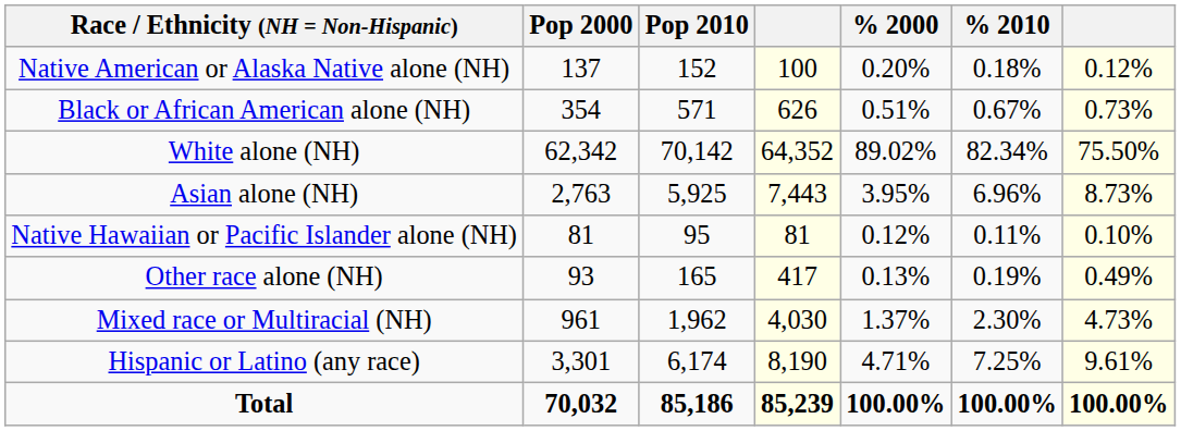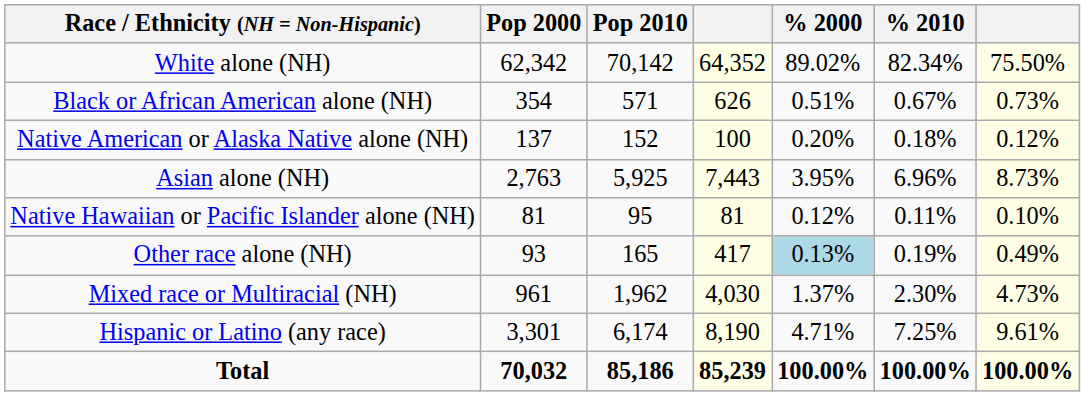rows swapped: White alone (NH) <-> Native American or Alaska Native alone (NH)
Other race alone (NH) | % 2000: no background -> lightblue background
